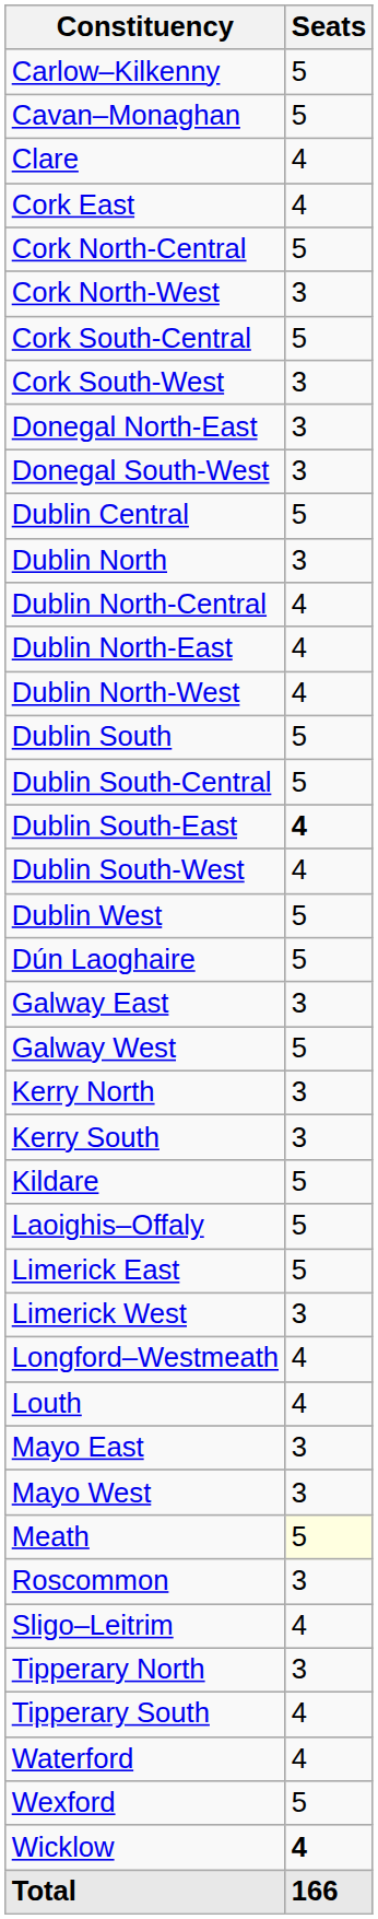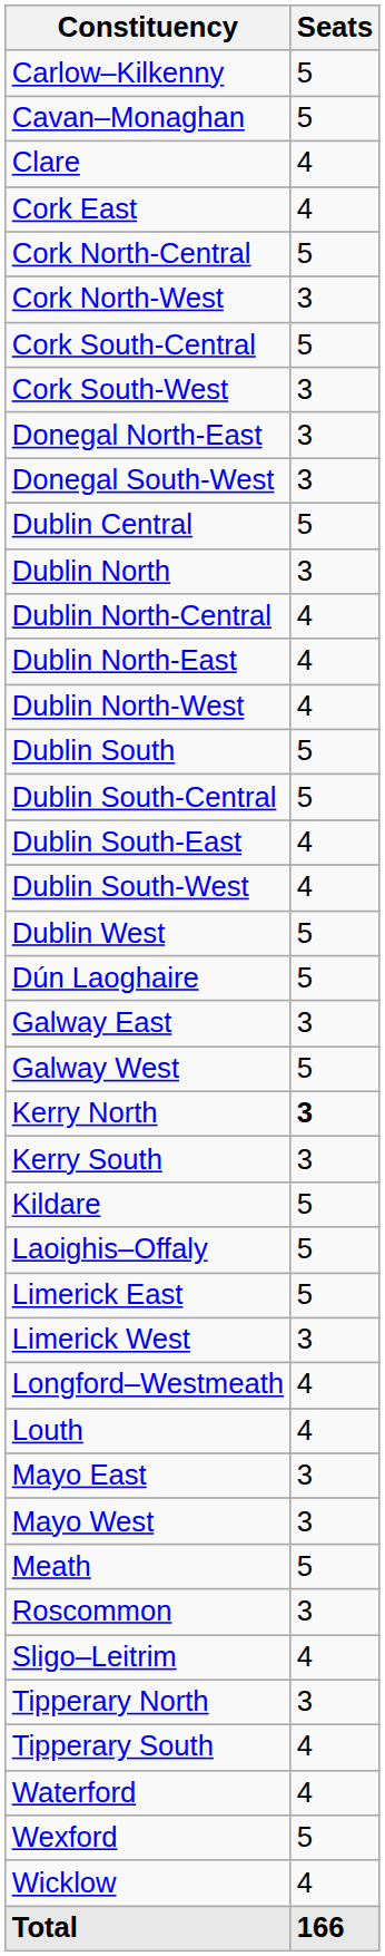Dublin South-East | Seats: bold -> normal
Kerry North | Seats: normal -> bold
Meath | Seats: lightyellow background -> no background
Wicklow | Seats: bold -> normal
